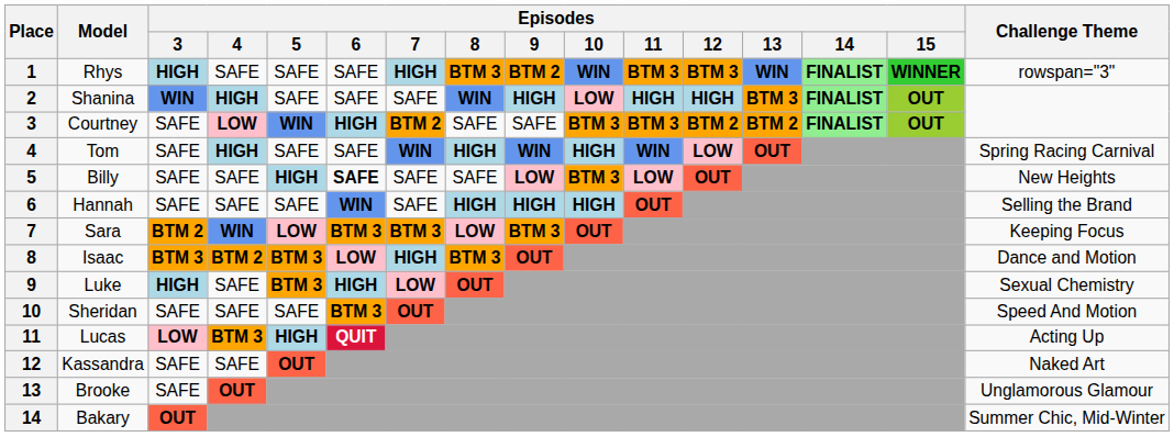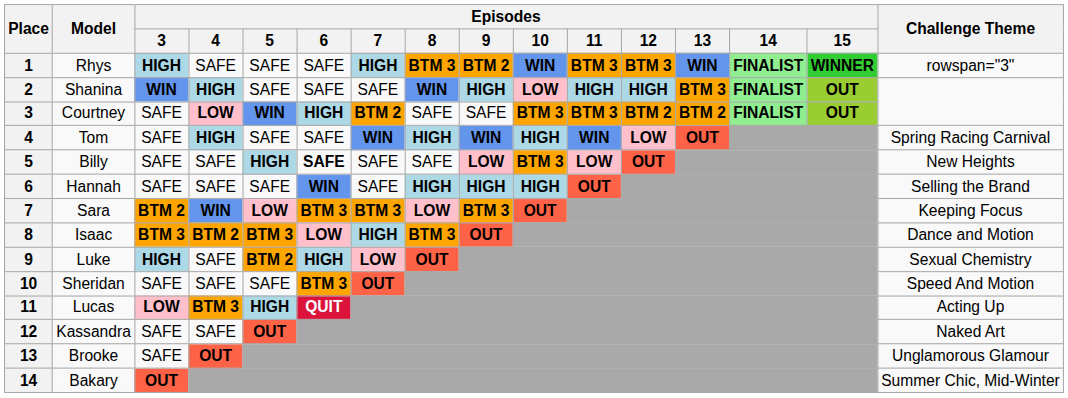Luke | Episodes / 5: BTM 3 -> BTM 2
